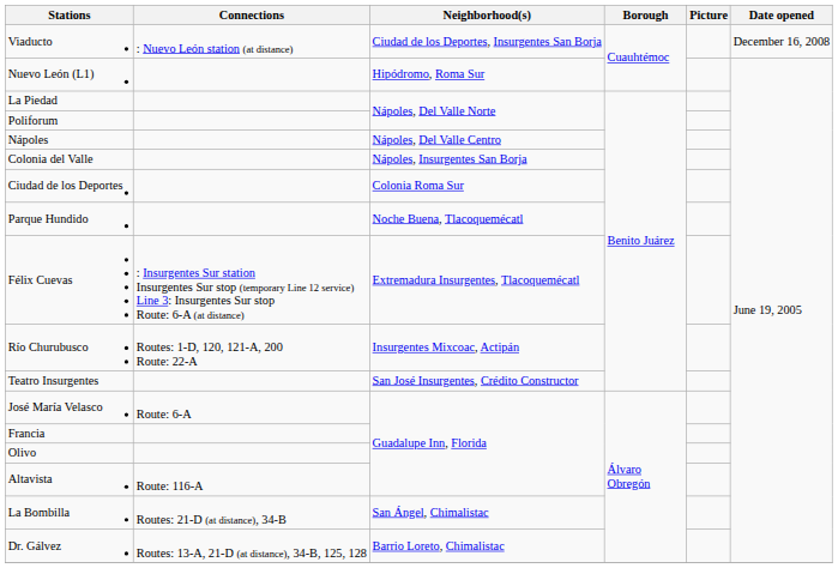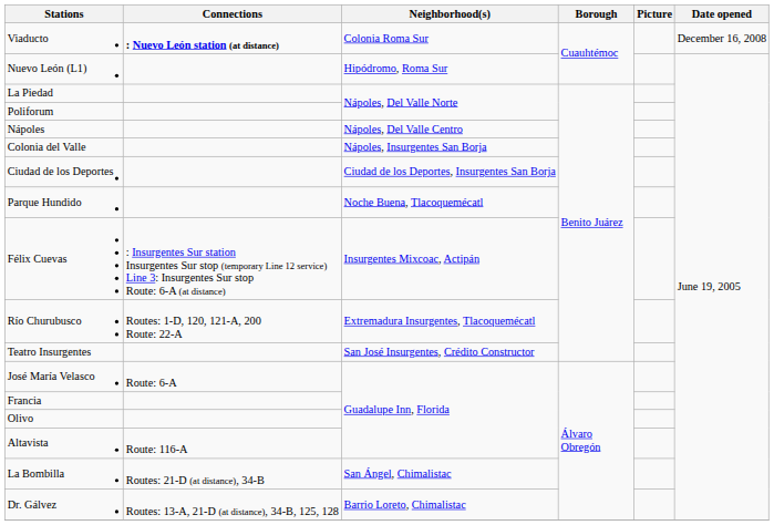Viaducto | Connections: normal -> bold
Viaducto | Neighborhood(s): Ciudad de los Deportes, Insurgentes San Borja -> Colonia Roma Sur
Ciudad de los Deportes | Neighborhood(s): Colonia Roma Sur -> Ciudad de los Deportes, Insurgentes San Borja
Félix Cuevas | Neighborhood(s): Extremadura Insurgentes, Tlacoquemécatl -> Insurgentes Mixcoac, Actipán
Río Churubusco | Neighborhood(s): Insurgentes Mixcoac, Actipán -> Extremadura Insurgentes, Tlacoquemécatl
